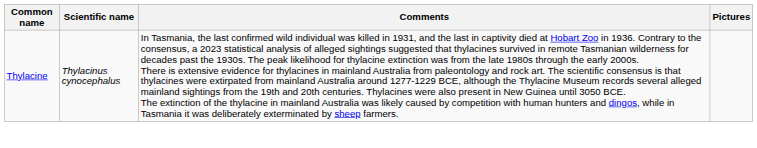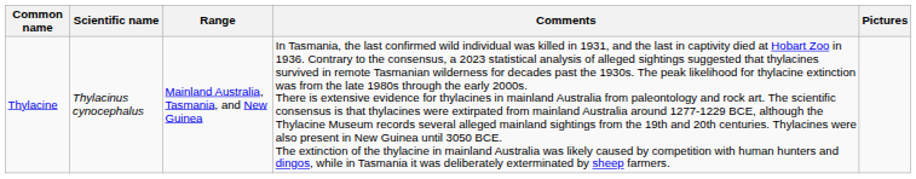+ column: Range | Mainland Australia, Tasmania, and New Guinea
